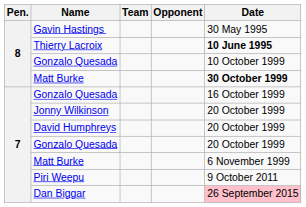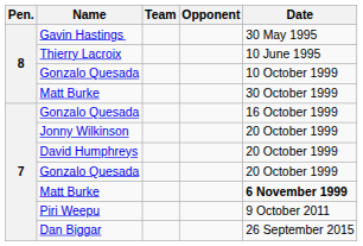Thierry Lacroix | Date: bold -> normal
8 / Matt Burke | Date: bold -> normal
7 / Matt Burke | Date: normal -> bold
Dan Biggar | Date: pink background -> no background
